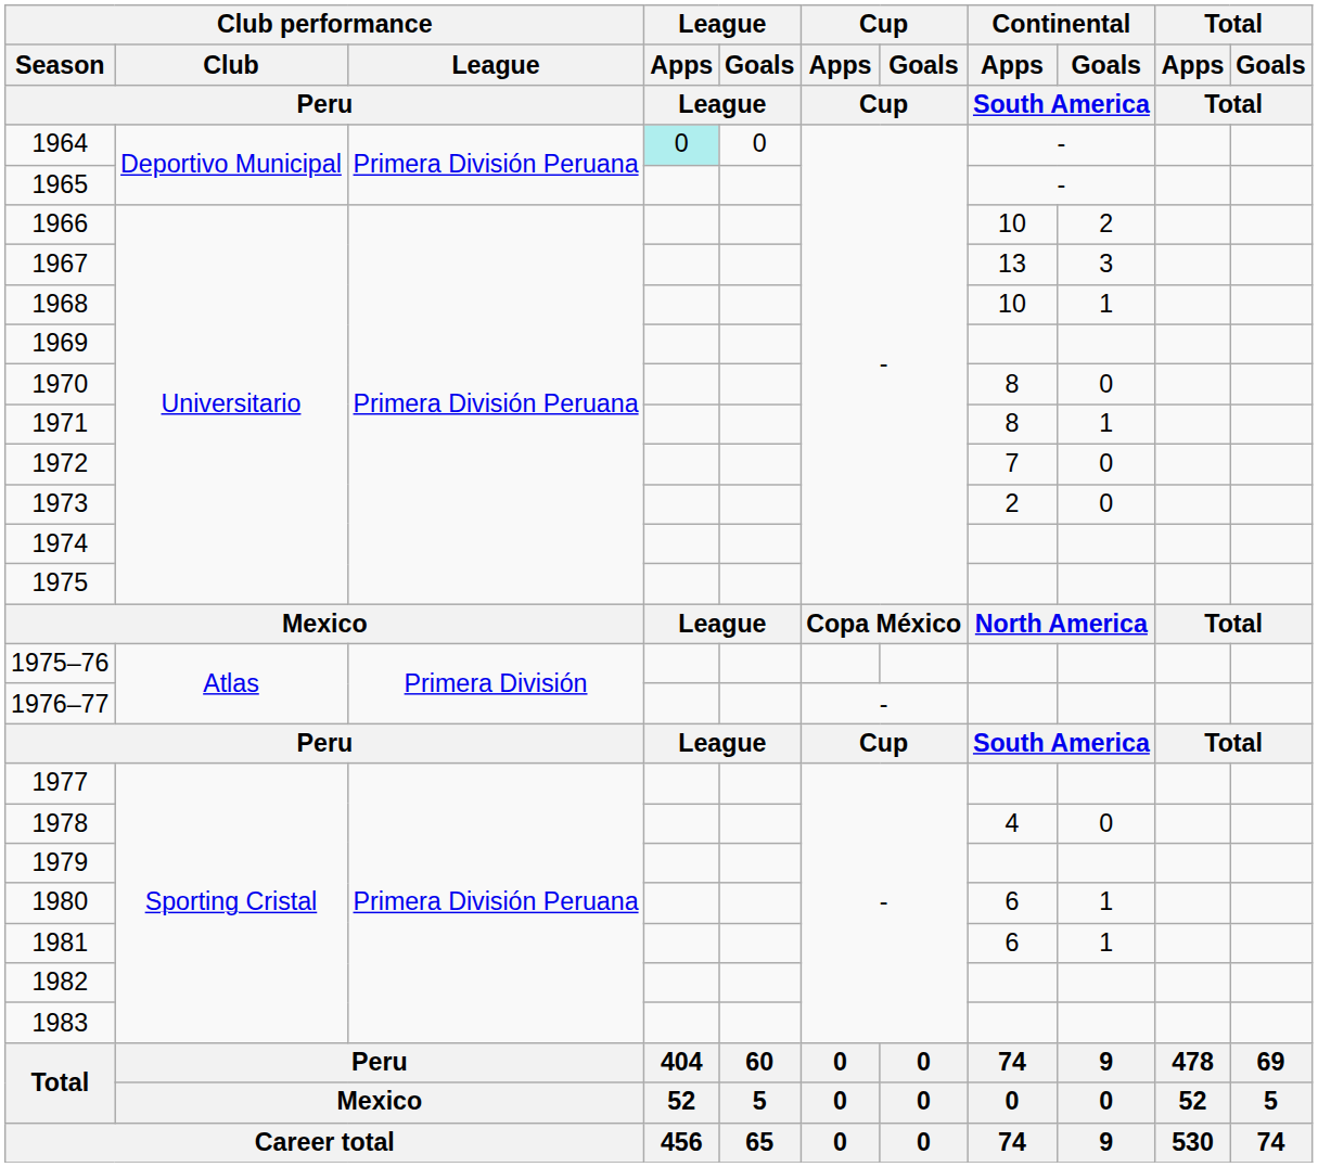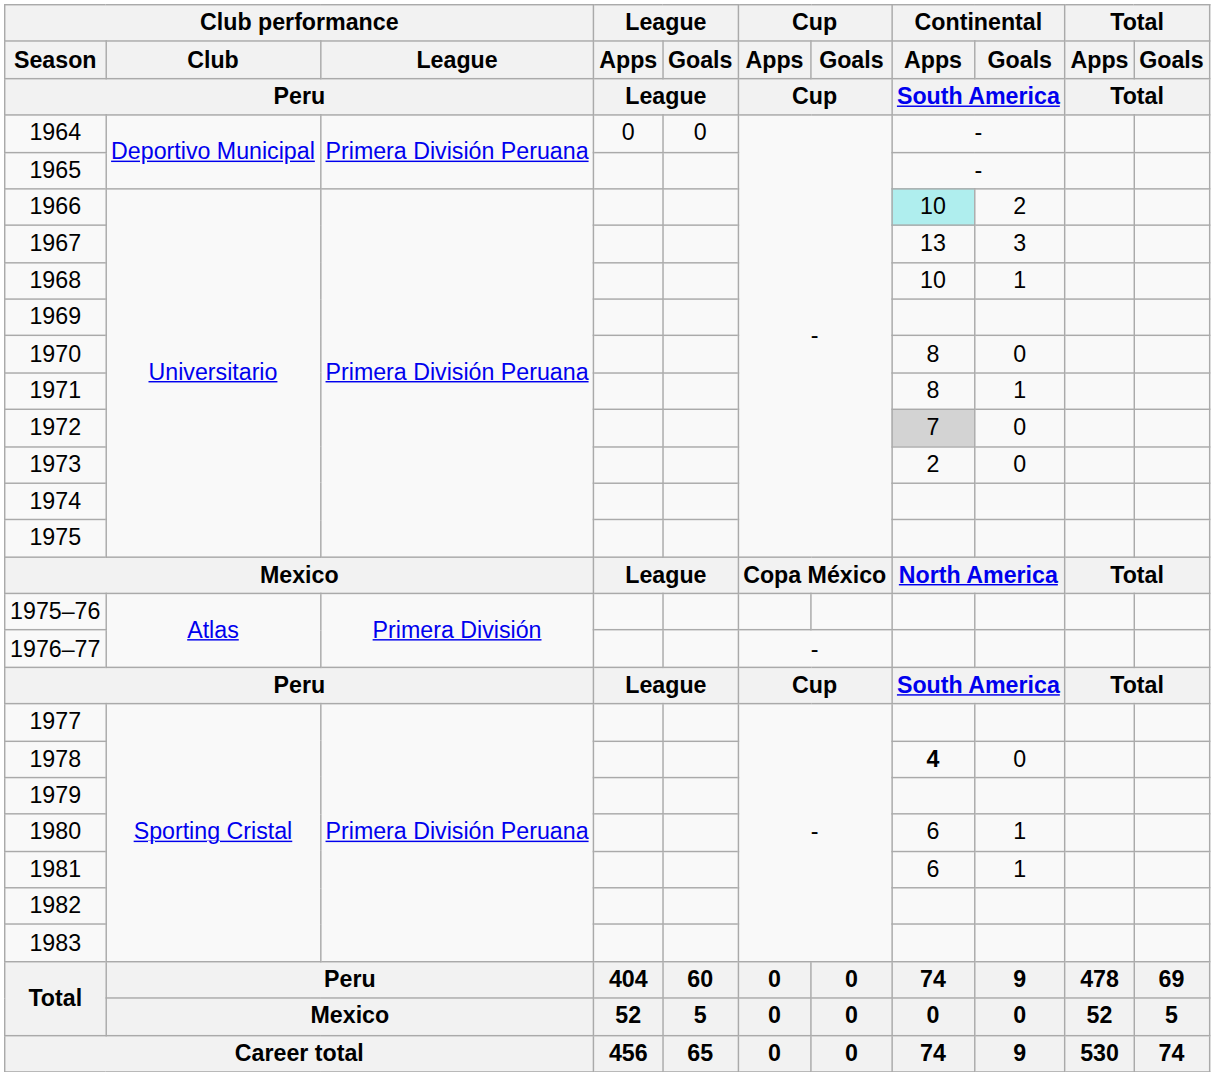1964 | League / Apps / League: paleturquoise background -> no background
1966 | Continental / Apps / South America: no background -> paleturquoise background
1972 | Continental / Apps / South America: no background -> lightgrey background
1978 | Continental / Apps / South America: normal -> bold
